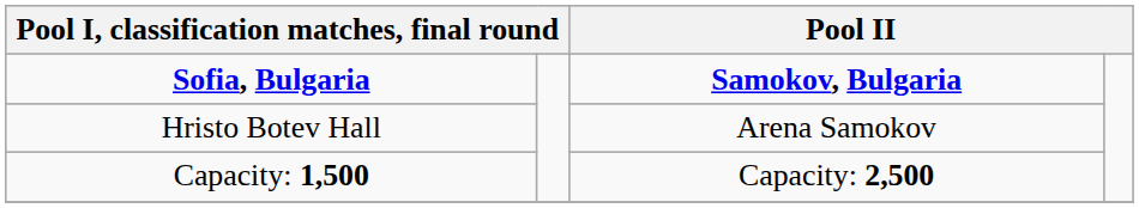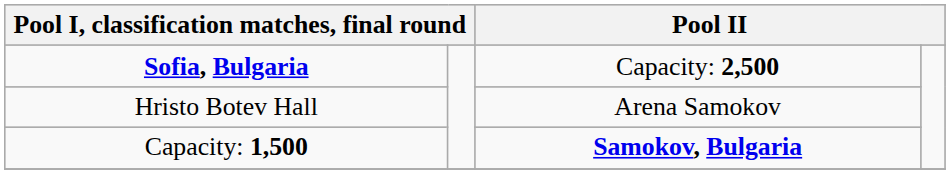Sofia, Bulgaria | column 3: Samokov, Bulgaria -> Capacity: 2,500
Capacity: 1,500 | column 3: Capacity: 2,500 -> Samokov, Bulgaria
